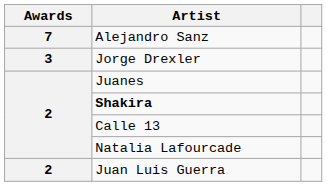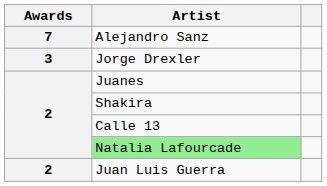Shakira | Artist: bold -> normal
Natalia Lafourcade | Artist: no background -> lightgreen background
